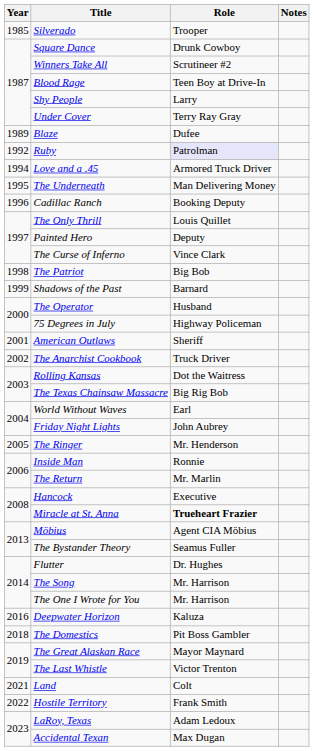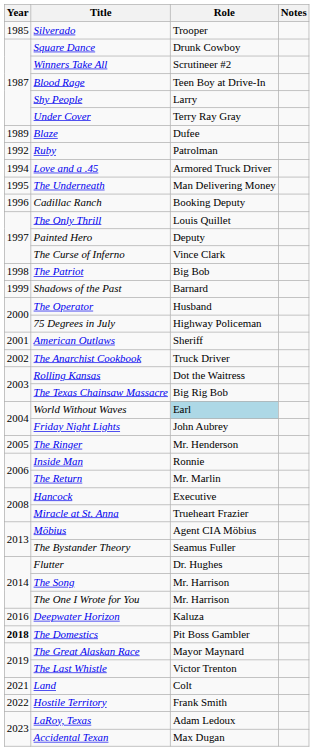Ruby | Role: lavender background -> no background
World Without Waves | Role: no background -> lightblue background
Miracle at St. Anna | Role: bold -> normal
The Domestics | Year: normal -> bold
